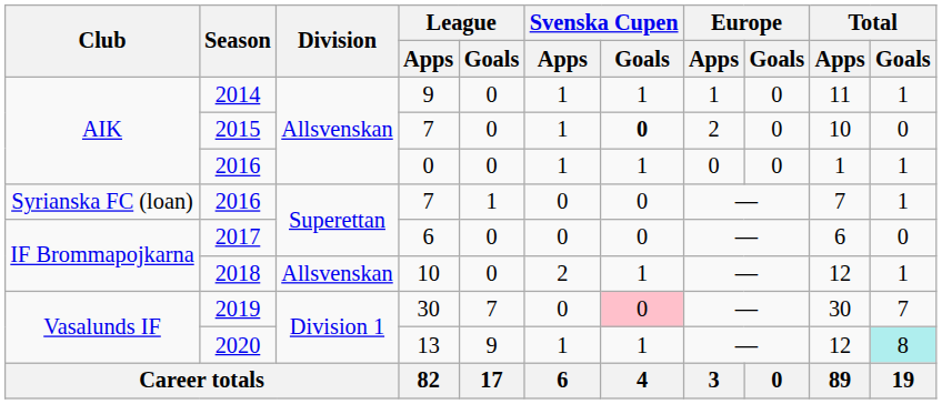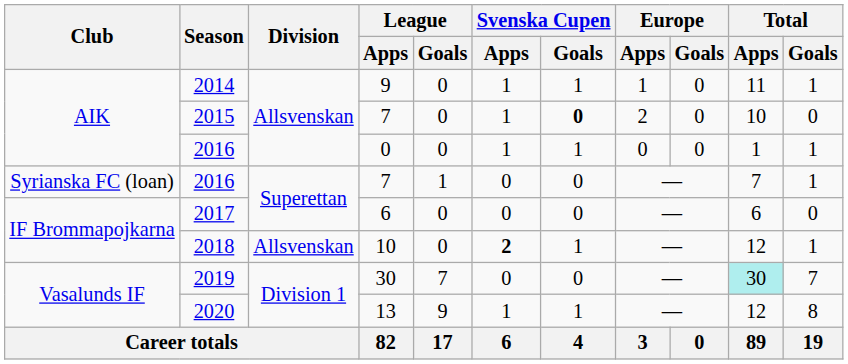2018 | Svenska Cupen / Apps: normal -> bold
2019 | Svenska Cupen / Goals: pink background -> no background
2019 | Total / Apps: no background -> paleturquoise background
2020 | Total / Goals: paleturquoise background -> no background
